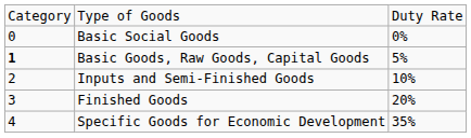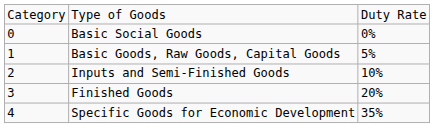Basic Goods, Raw Goods, Capital Goods | column 1: bold -> normal
